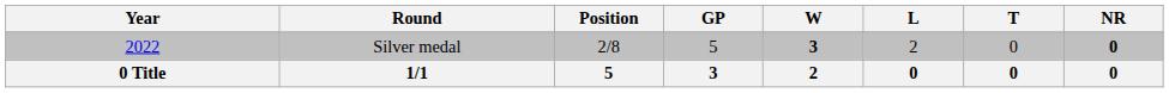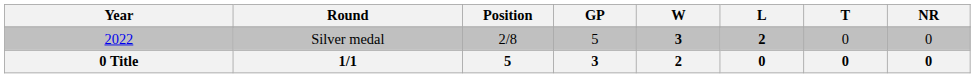Silver medal | L: normal -> bold
Silver medal | NR: bold -> normal
